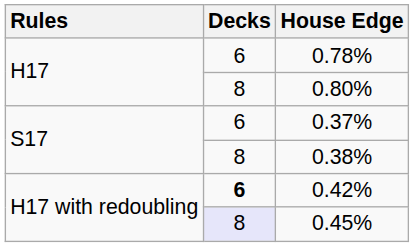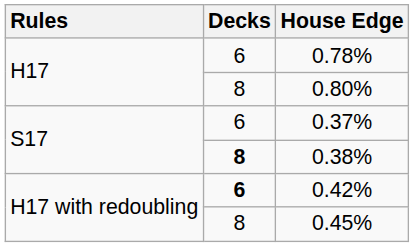0.38% | Decks: normal -> bold
0.45% | Decks: lavender background -> no background
